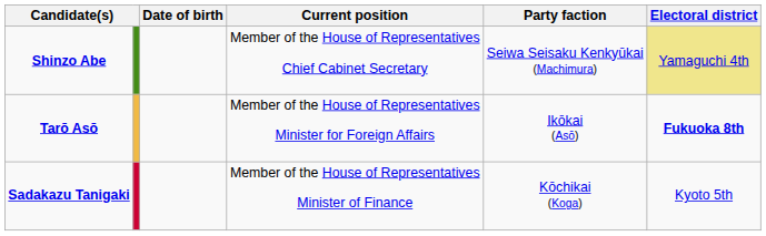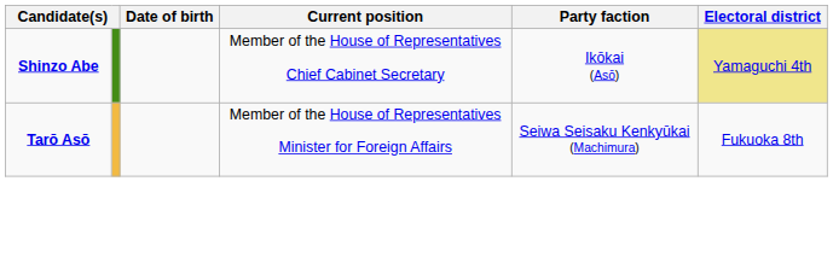Shinzo Abe | Party faction: Seiwa Seisaku Kenkyūkai (Machimura) -> Ikōkai (Asō)
Tarō Asō | Party faction: Ikōkai (Asō) -> Seiwa Seisaku Kenkyūkai (Machimura)
Tarō Asō | Electoral district: bold -> normal
- row: Sadakazu Tanigaki | Member of the House of Representatives Minister of Finance | Kōchikai (Koga) | Kyoto 5th
